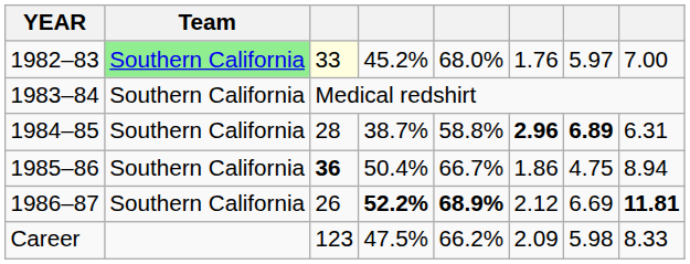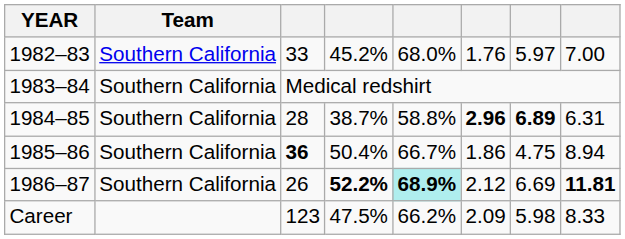1982–83 | Team: lightgreen background -> no background
1982–83 | column 3: lightyellow background -> no background
1986–87 | column 5: no background -> paleturquoise background
